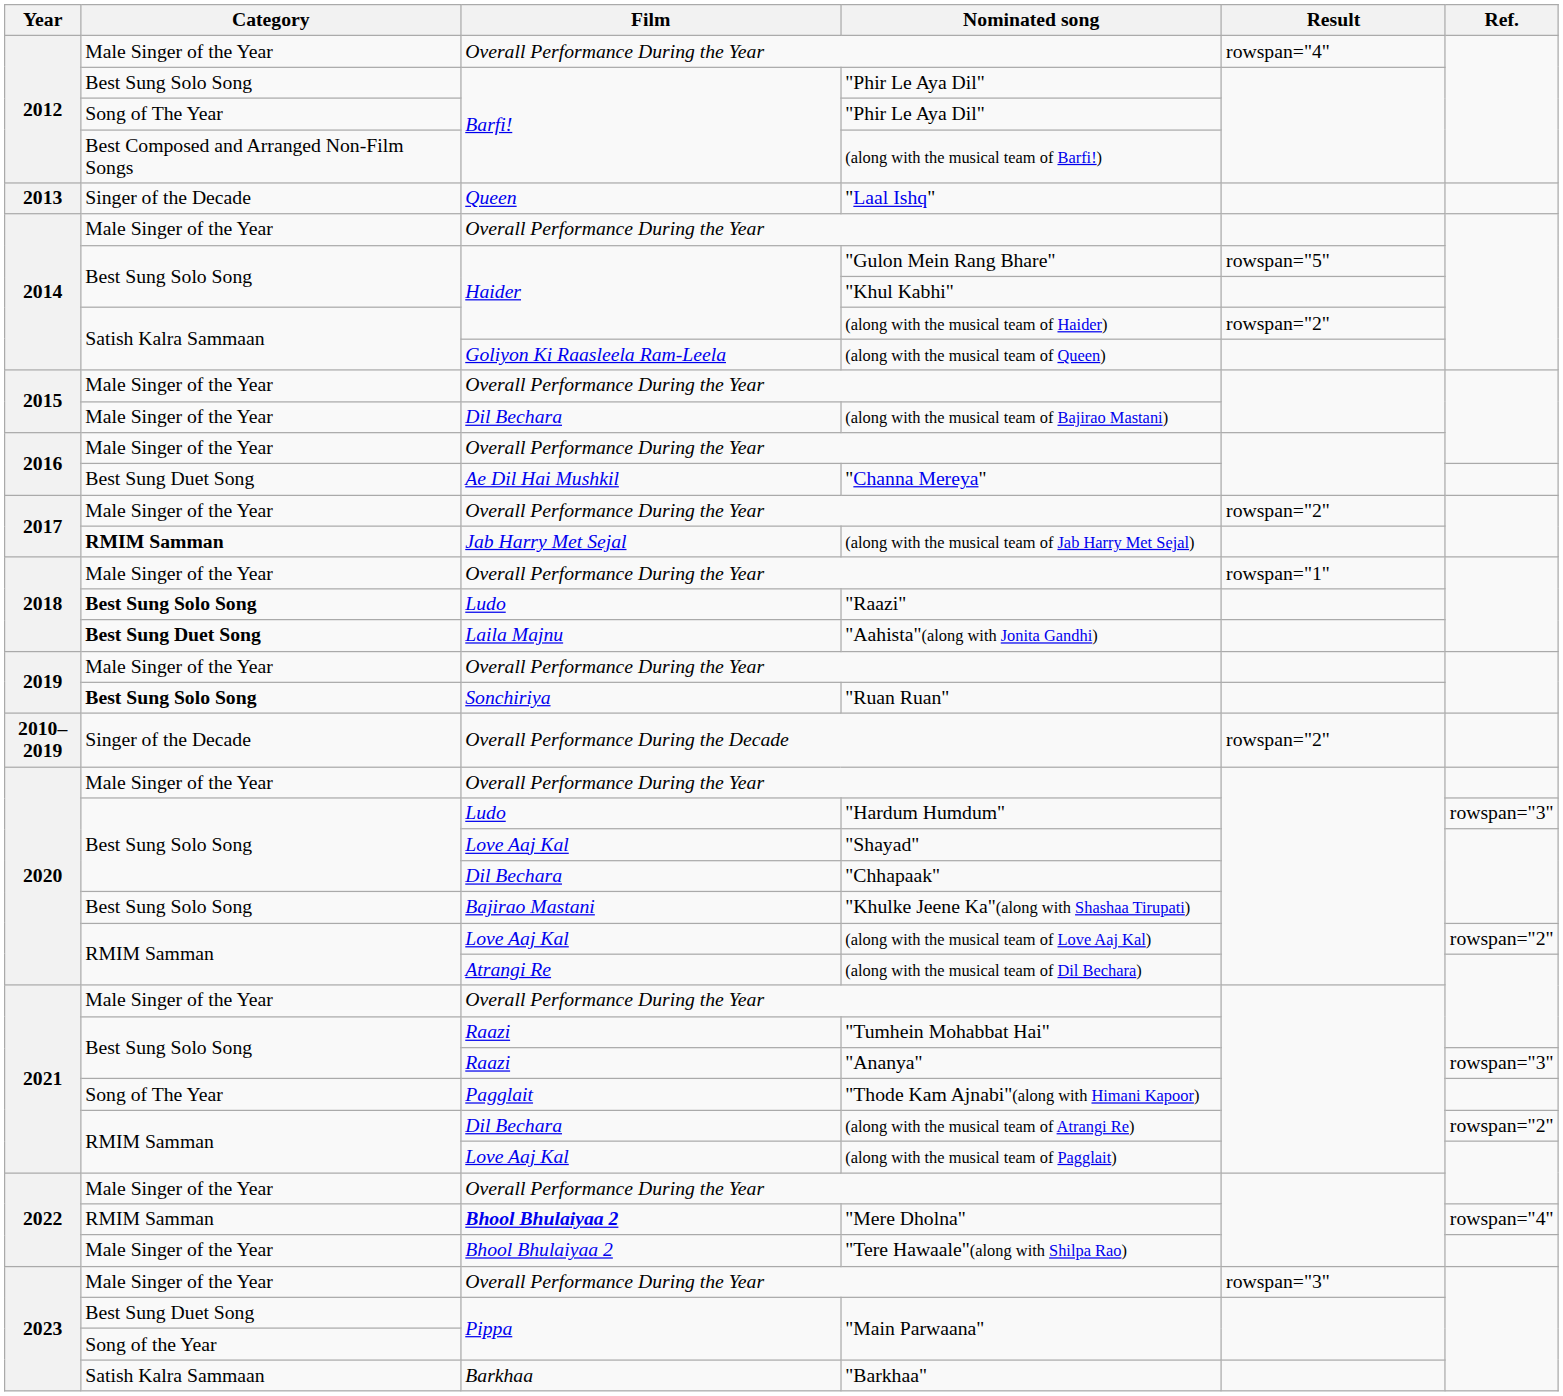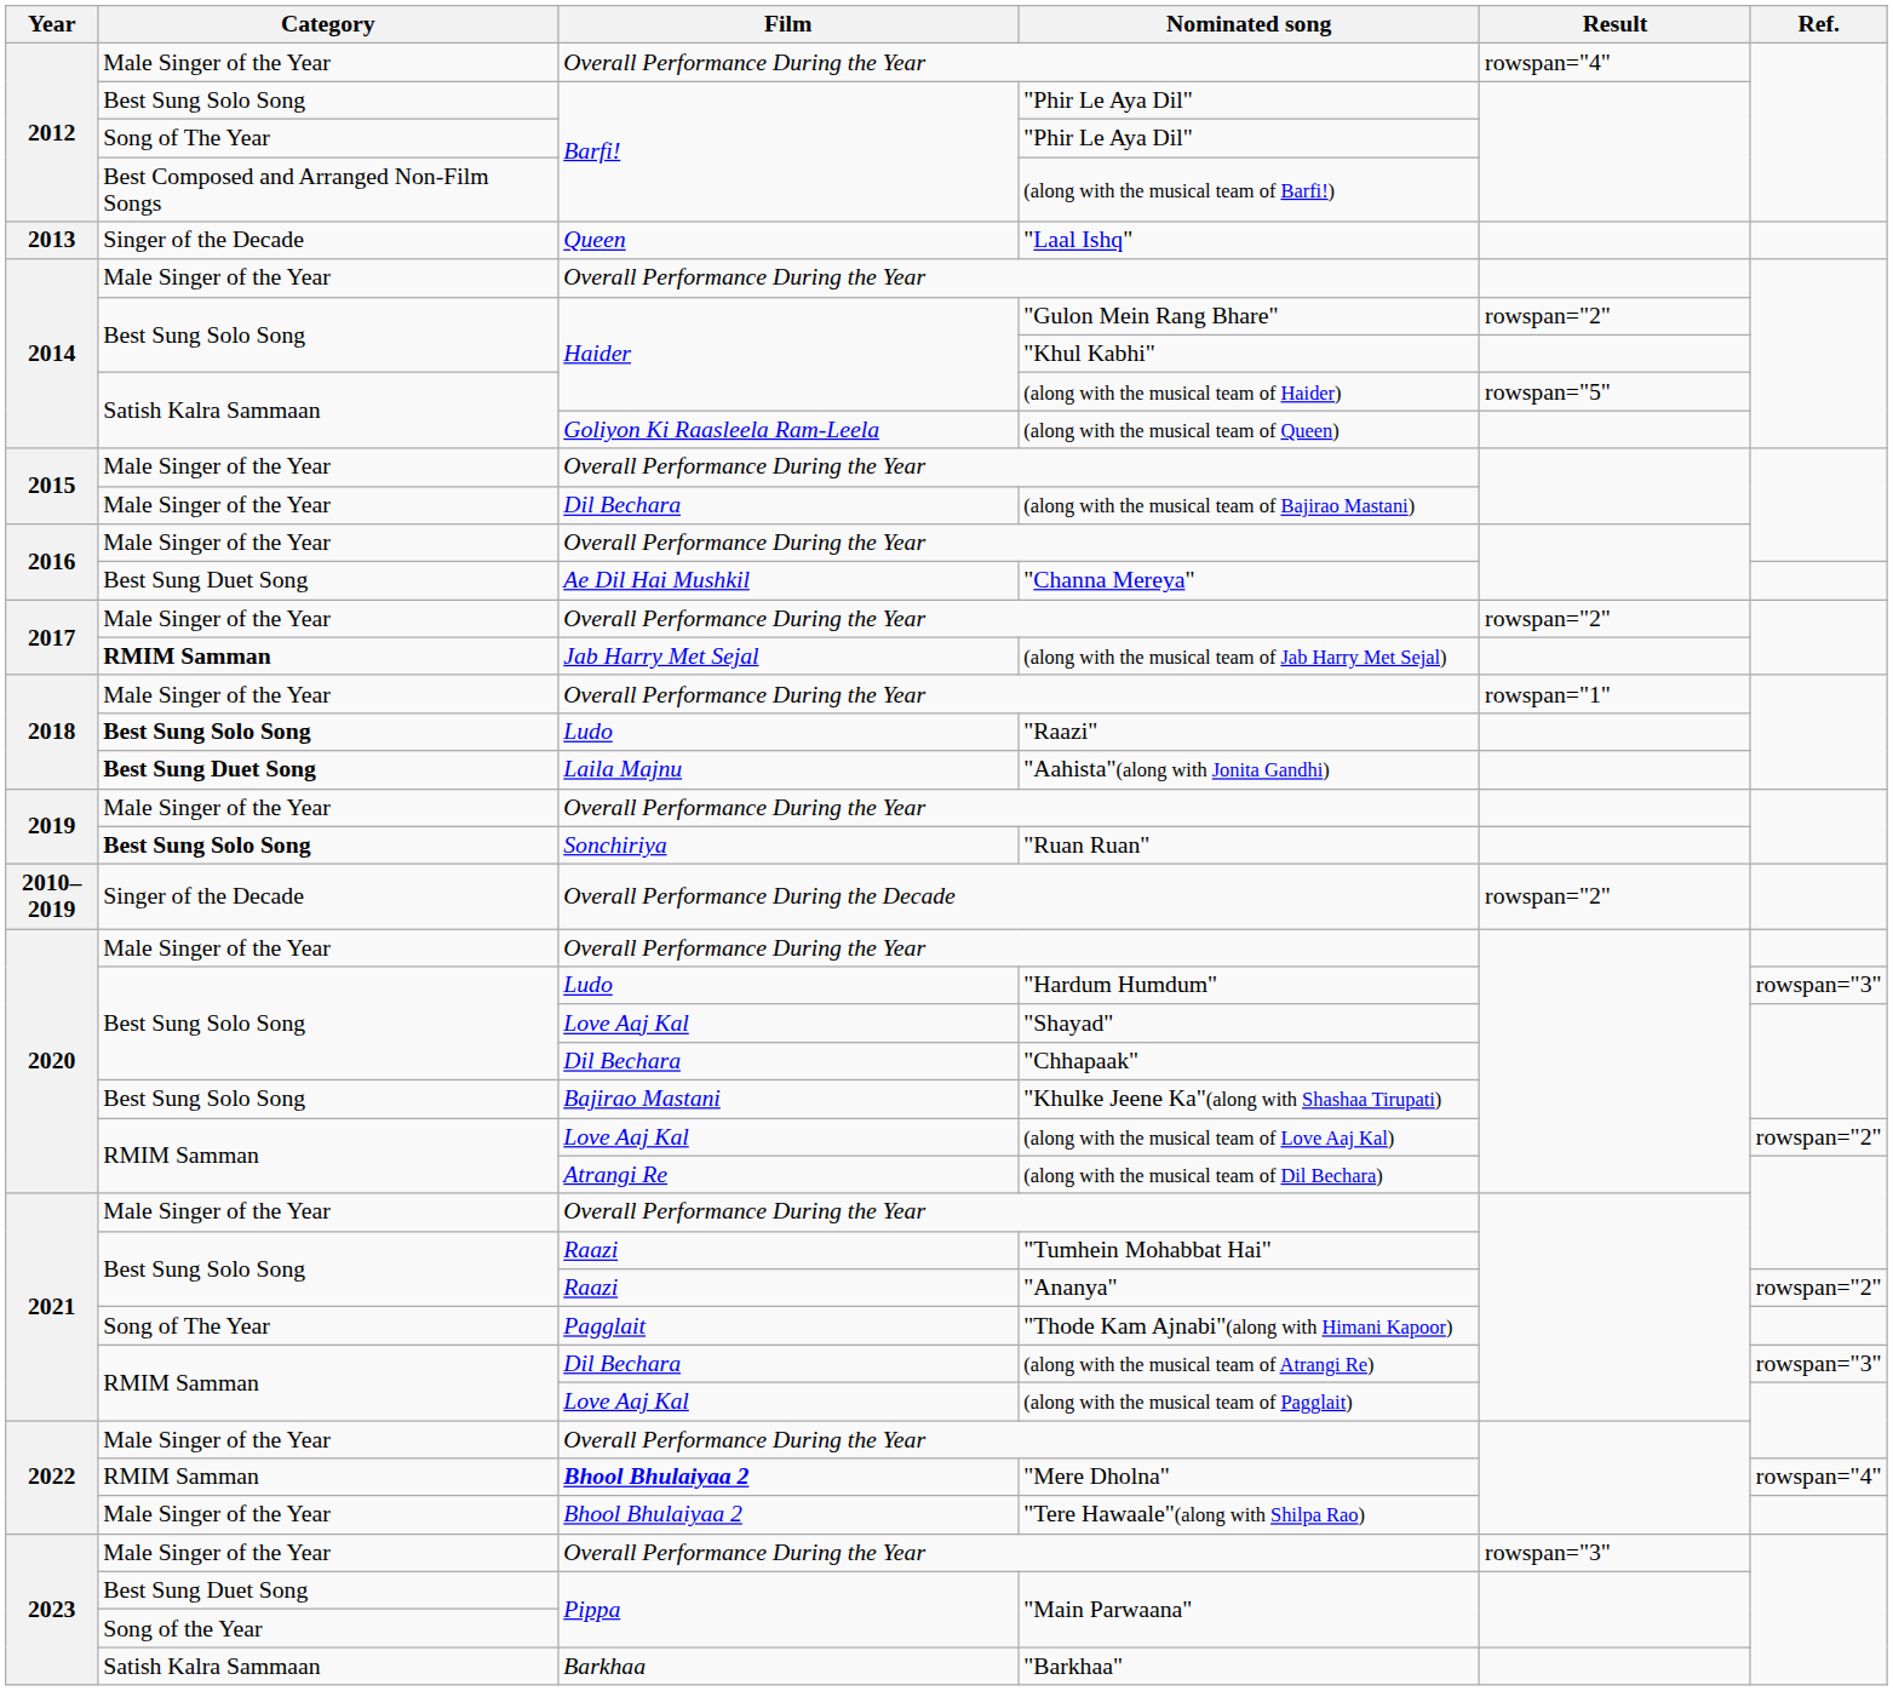"Gulon Mein Rang Bhare" | Result: rowspan="5" -> rowspan="2"
(along with the musical team of Haider) | Result: rowspan="2" -> rowspan="5"
"Ananya" | Ref.: rowspan="3" -> rowspan="2"
(along with the musical team of Atrangi Re) | Ref.: rowspan="2" -> rowspan="3"
